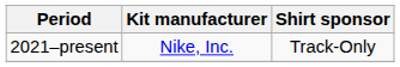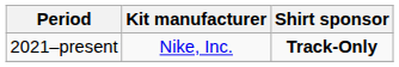2021–present | Shirt sponsor: normal -> bold
